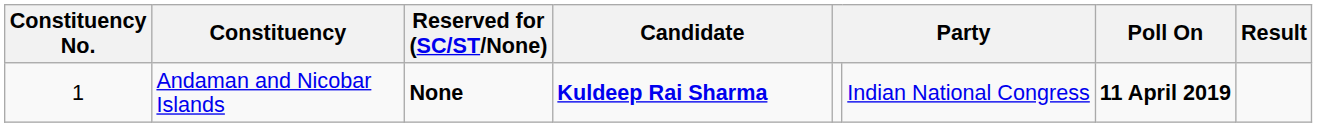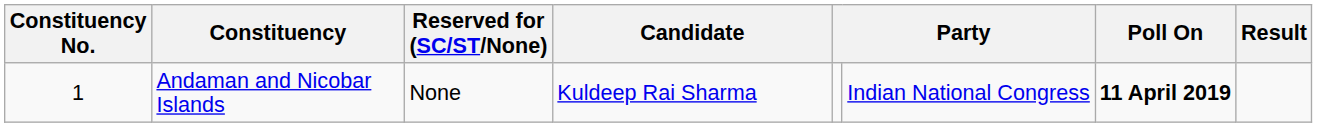Andaman and Nicobar Islands | Reserved for (SC/ST/None): bold -> normal
Andaman and Nicobar Islands | Candidate: bold -> normal
